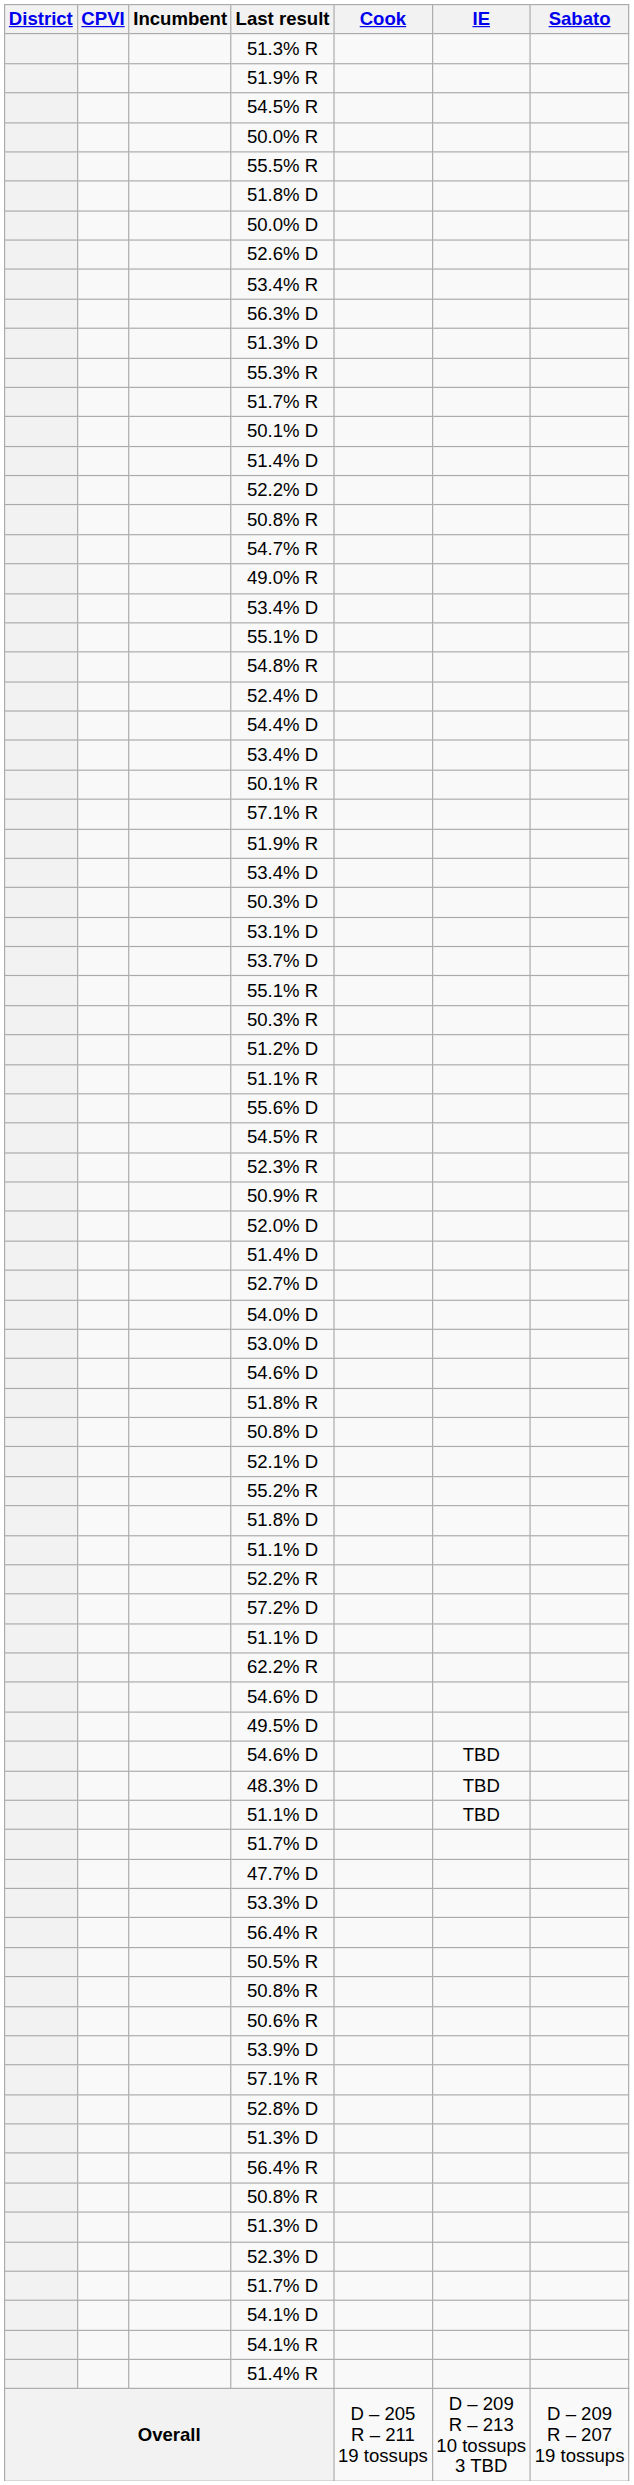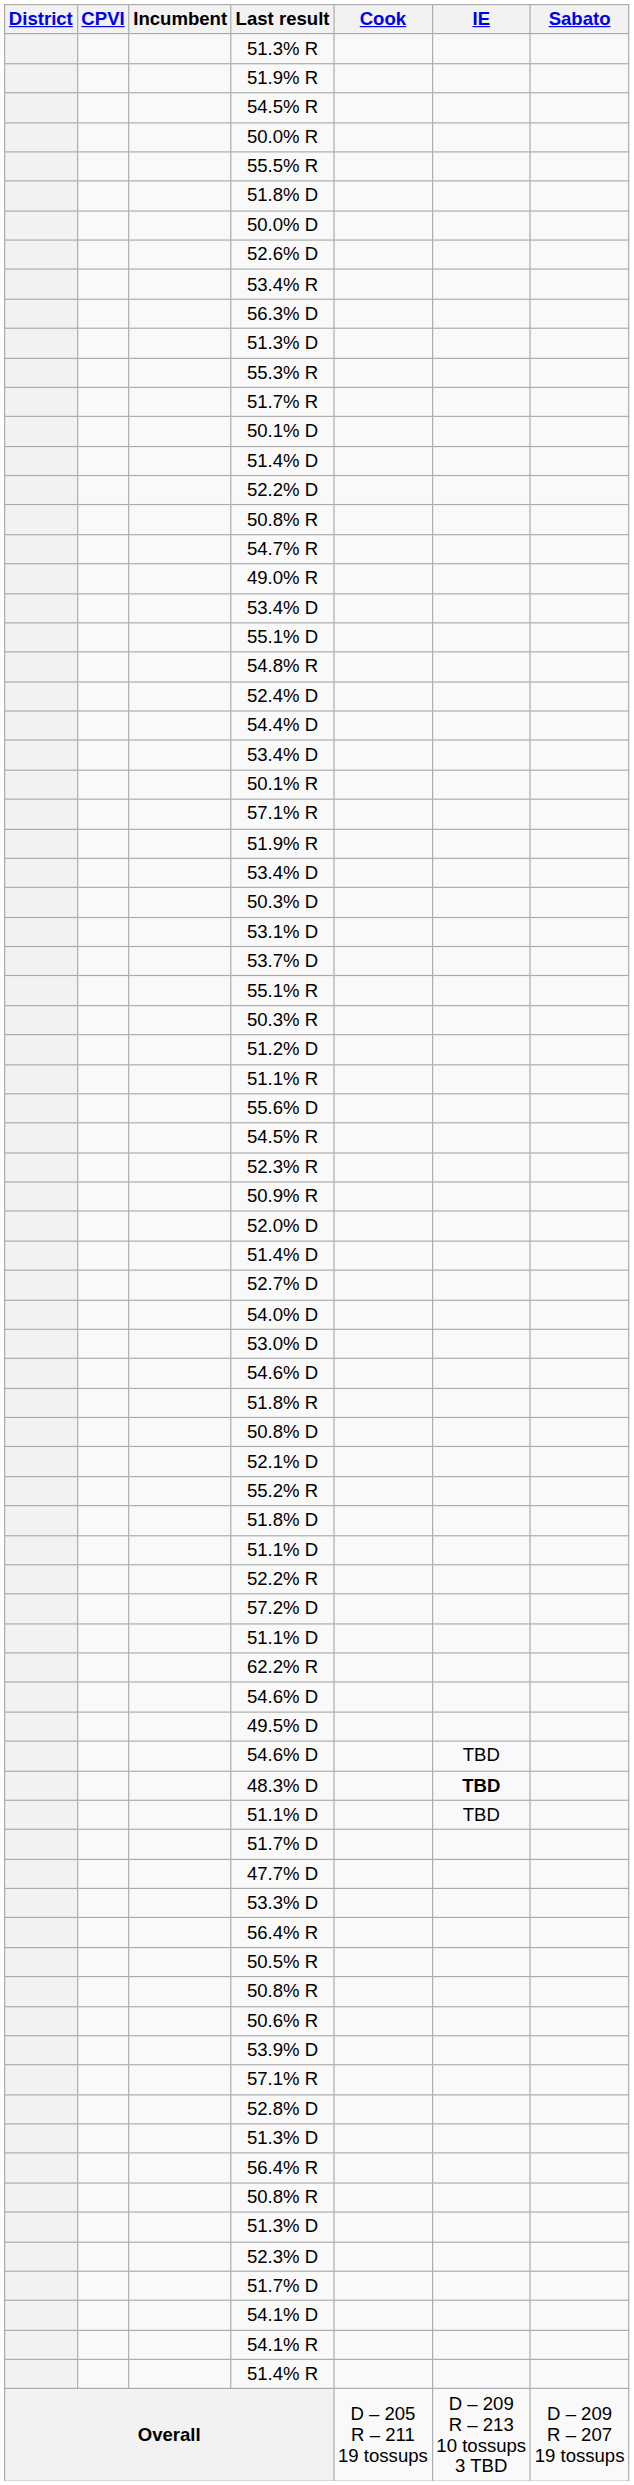48.3% D | IE: normal -> bold
